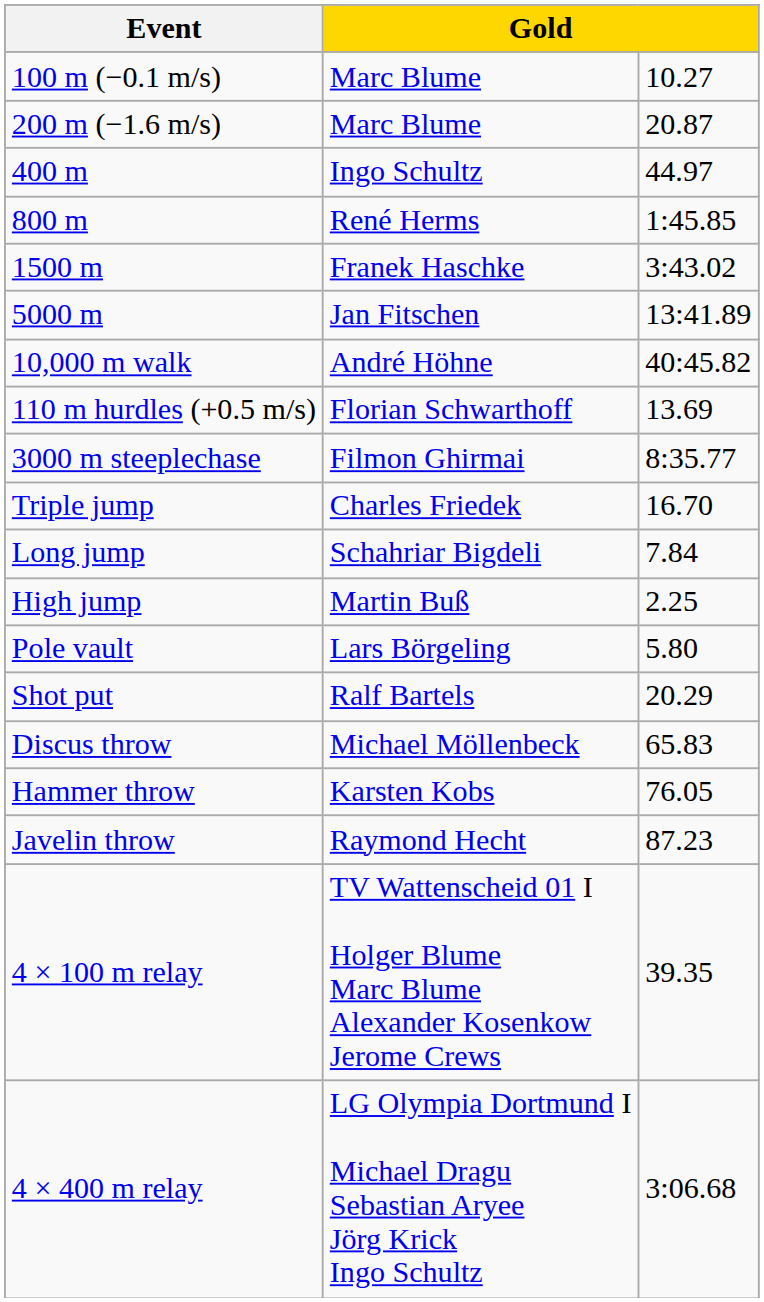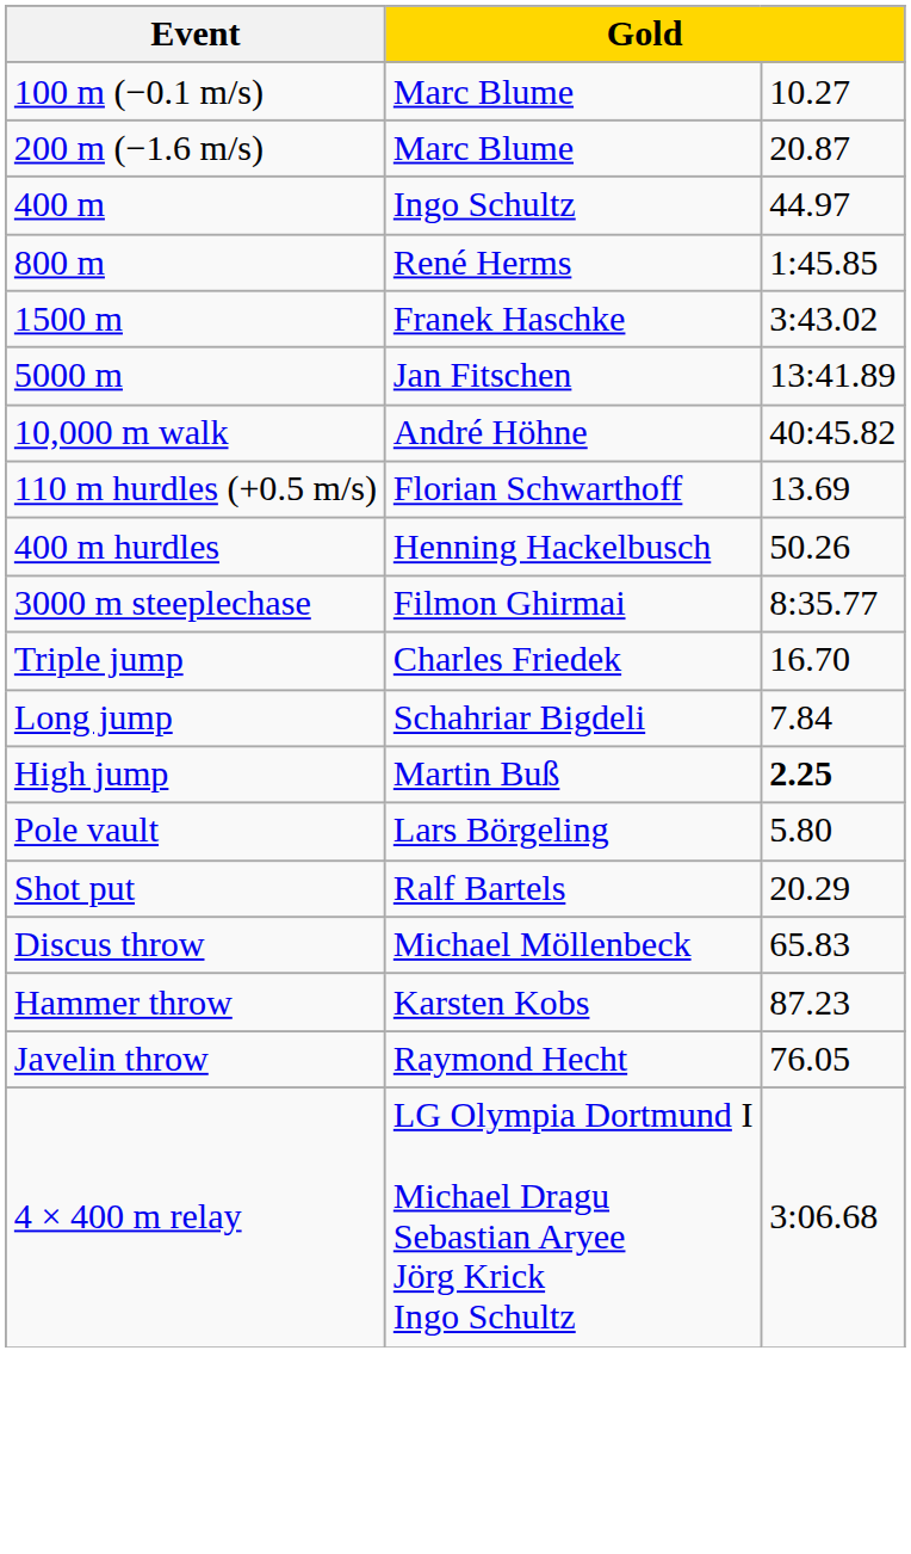+ row: 400 m hurdles | Henning Hackelbusch | 50.26
High jump | column 3: normal -> bold
Hammer throw | column 3: 76.05 -> 87.23
Javelin throw | column 3: 87.23 -> 76.05
- row: 4 × 100 m relay | TV Wattenscheid 01 I Holger Blume Marc Blume Alexander Kosenkow Jerome Crews | 39.35
